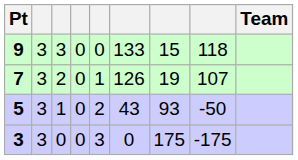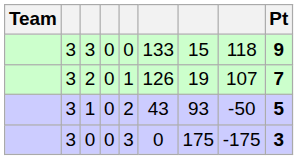columns swapped: Team <-> Pt
